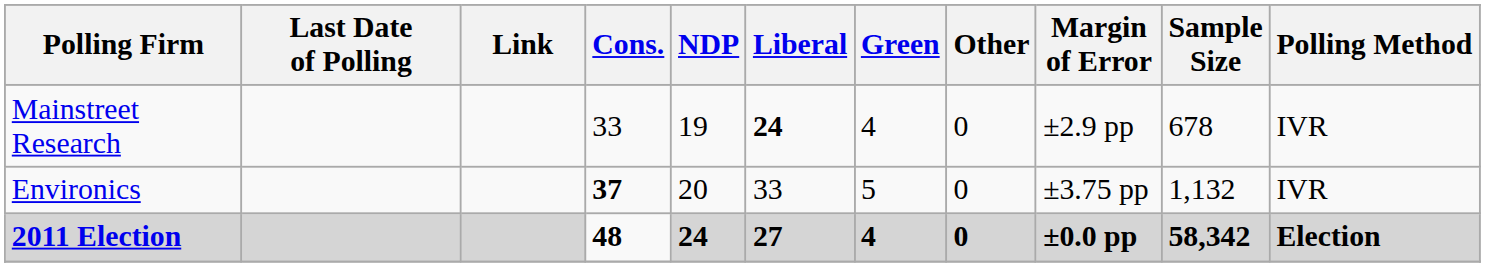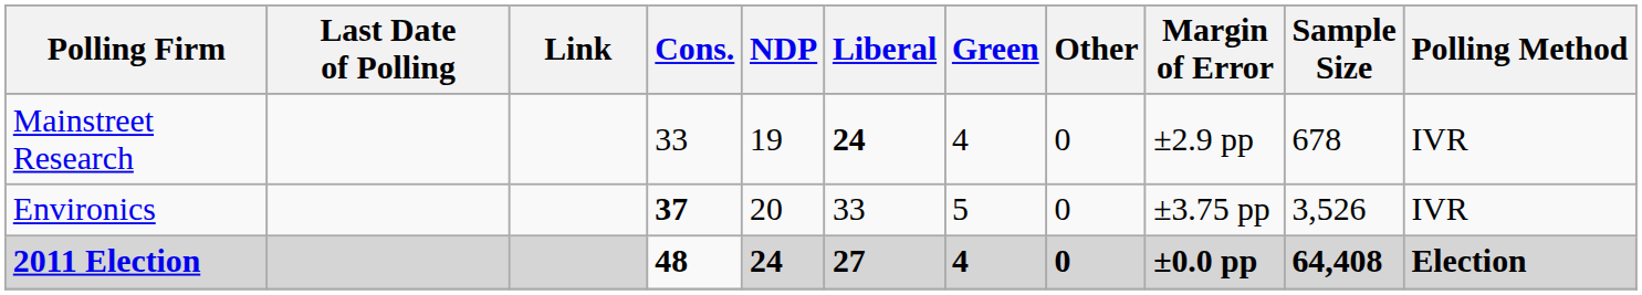Environics | Sample Size: 1,132 -> 3,526
2011 Election | Sample Size: 58,342 -> 64,408
